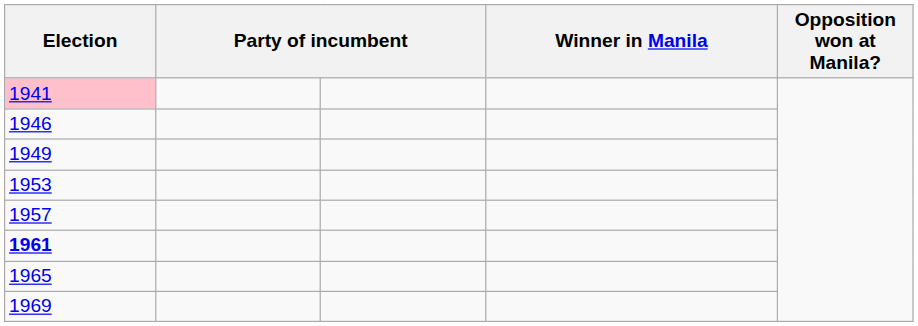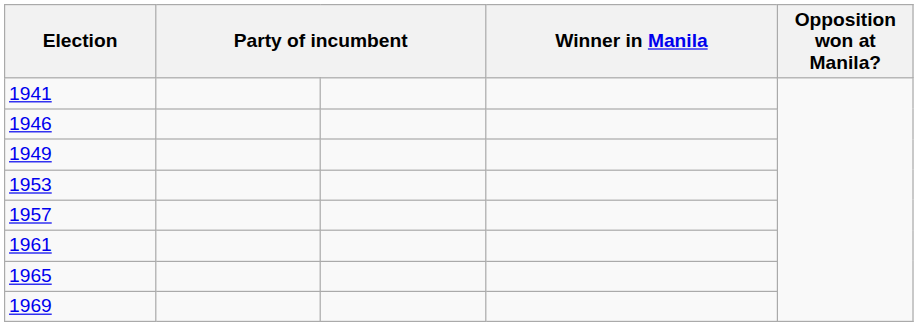1941 | Election: pink background -> no background
1961 | Election: bold -> normal
